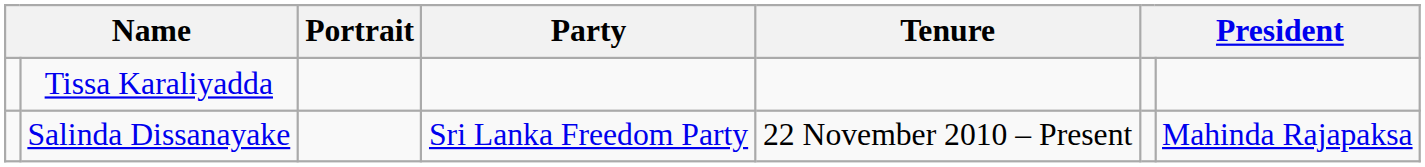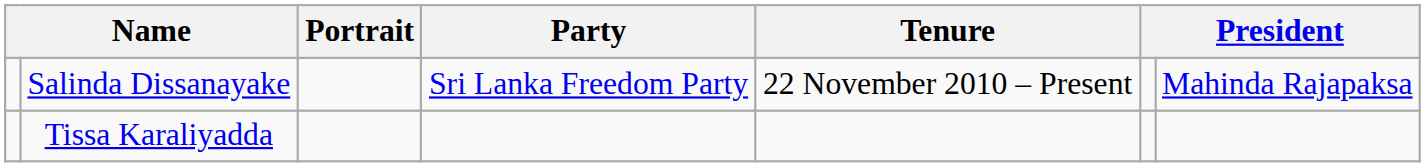rows swapped: Tissa Karaliyadda <-> Salinda Dissanayake
